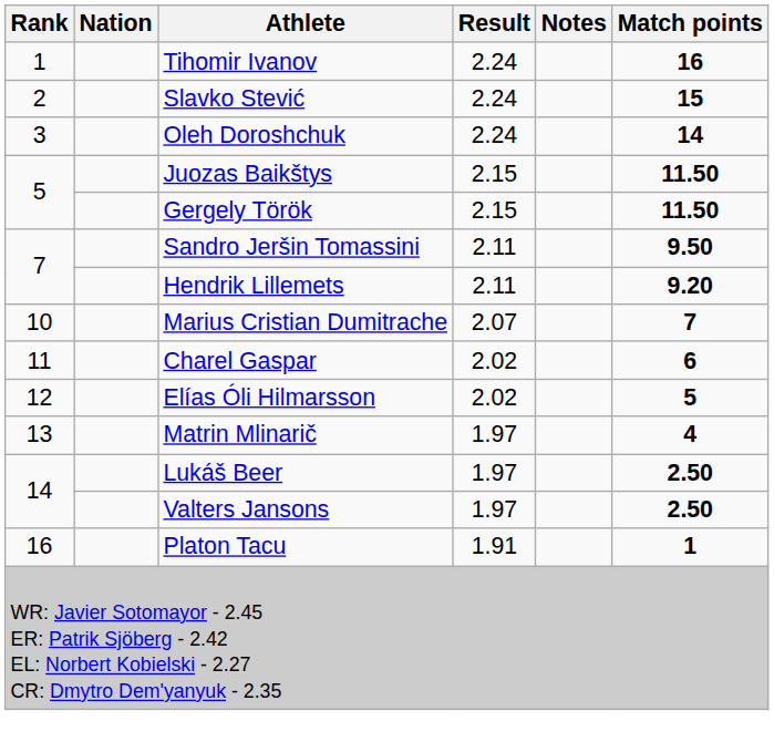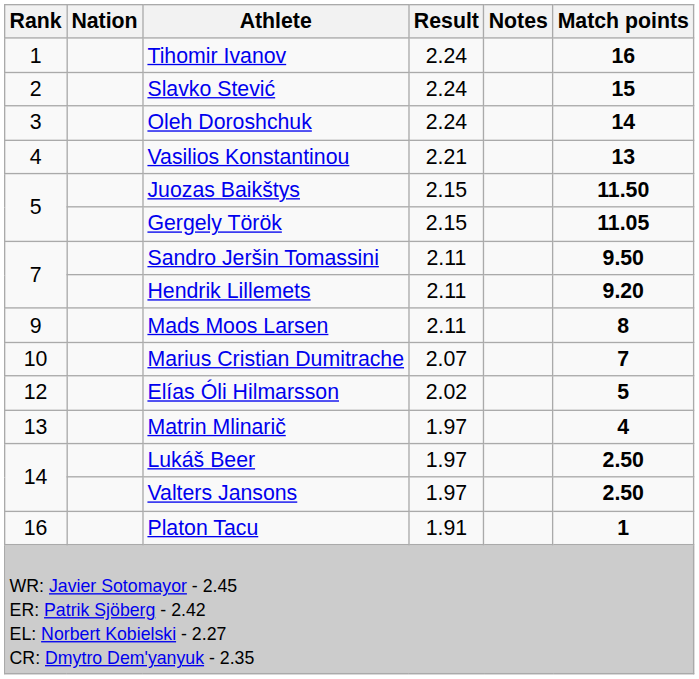+ row: 4 | Vasilios Konstantinou | 2.21 | 13
Gergely Török | Match points: 11.50 -> 11.05
+ row: 9 | Mads Moos Larsen | 2.11 | 8
- row: 11 | Charel Gaspar | 2.02 | 6
